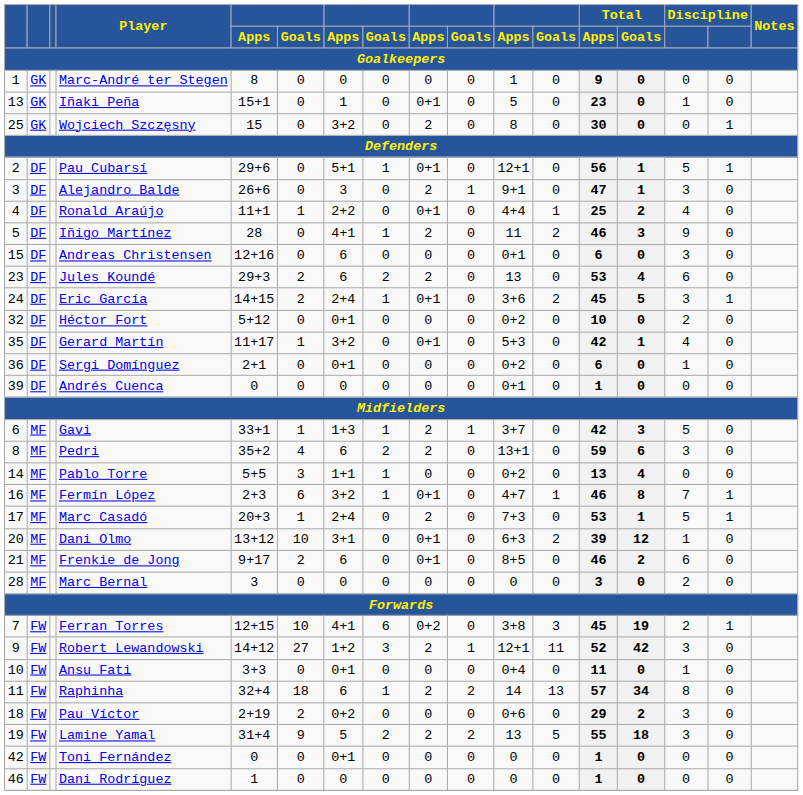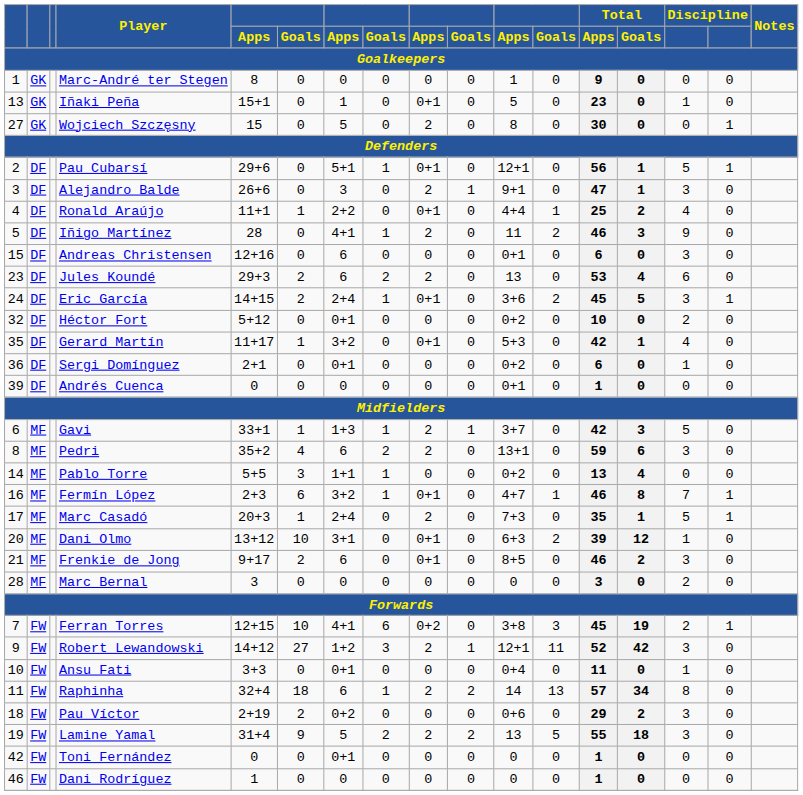Wojciech Szczęsny | column 1: 25 -> 27
Wojciech Szczęsny | column 7: 3+2 -> 5
Marc Casadó | Total / Apps: 53 -> 35
Frenkie de Jong | column 15: 6 -> 3
